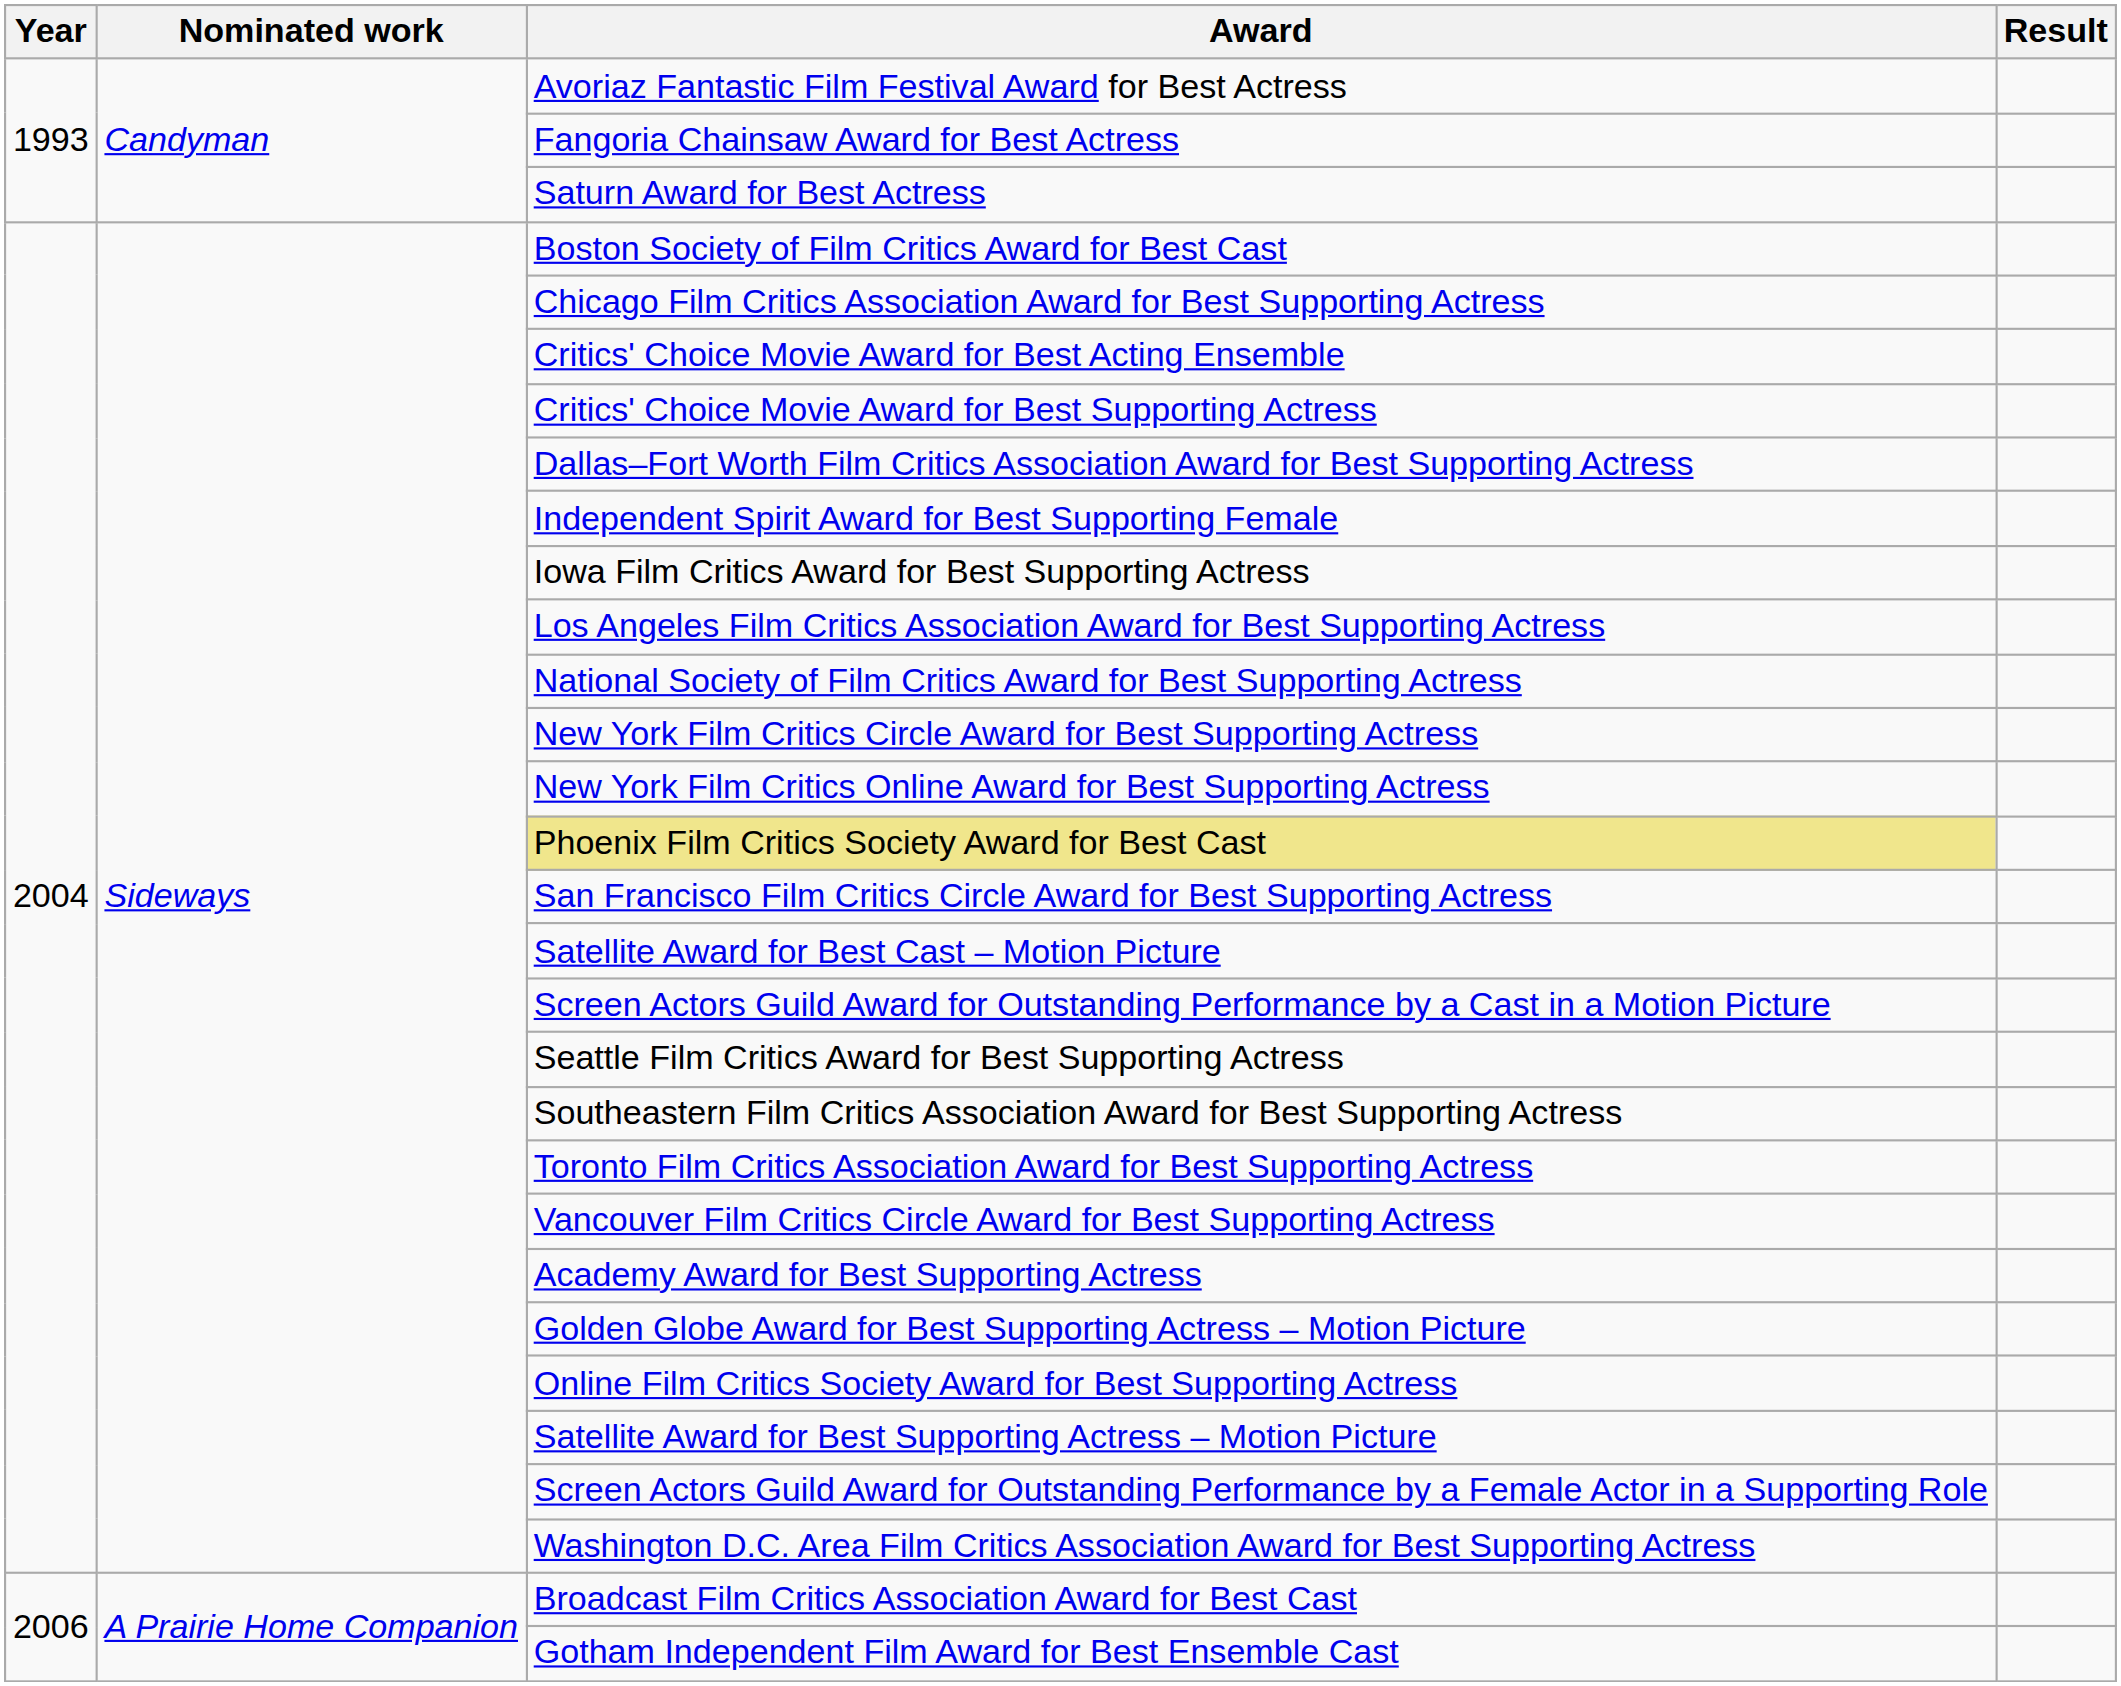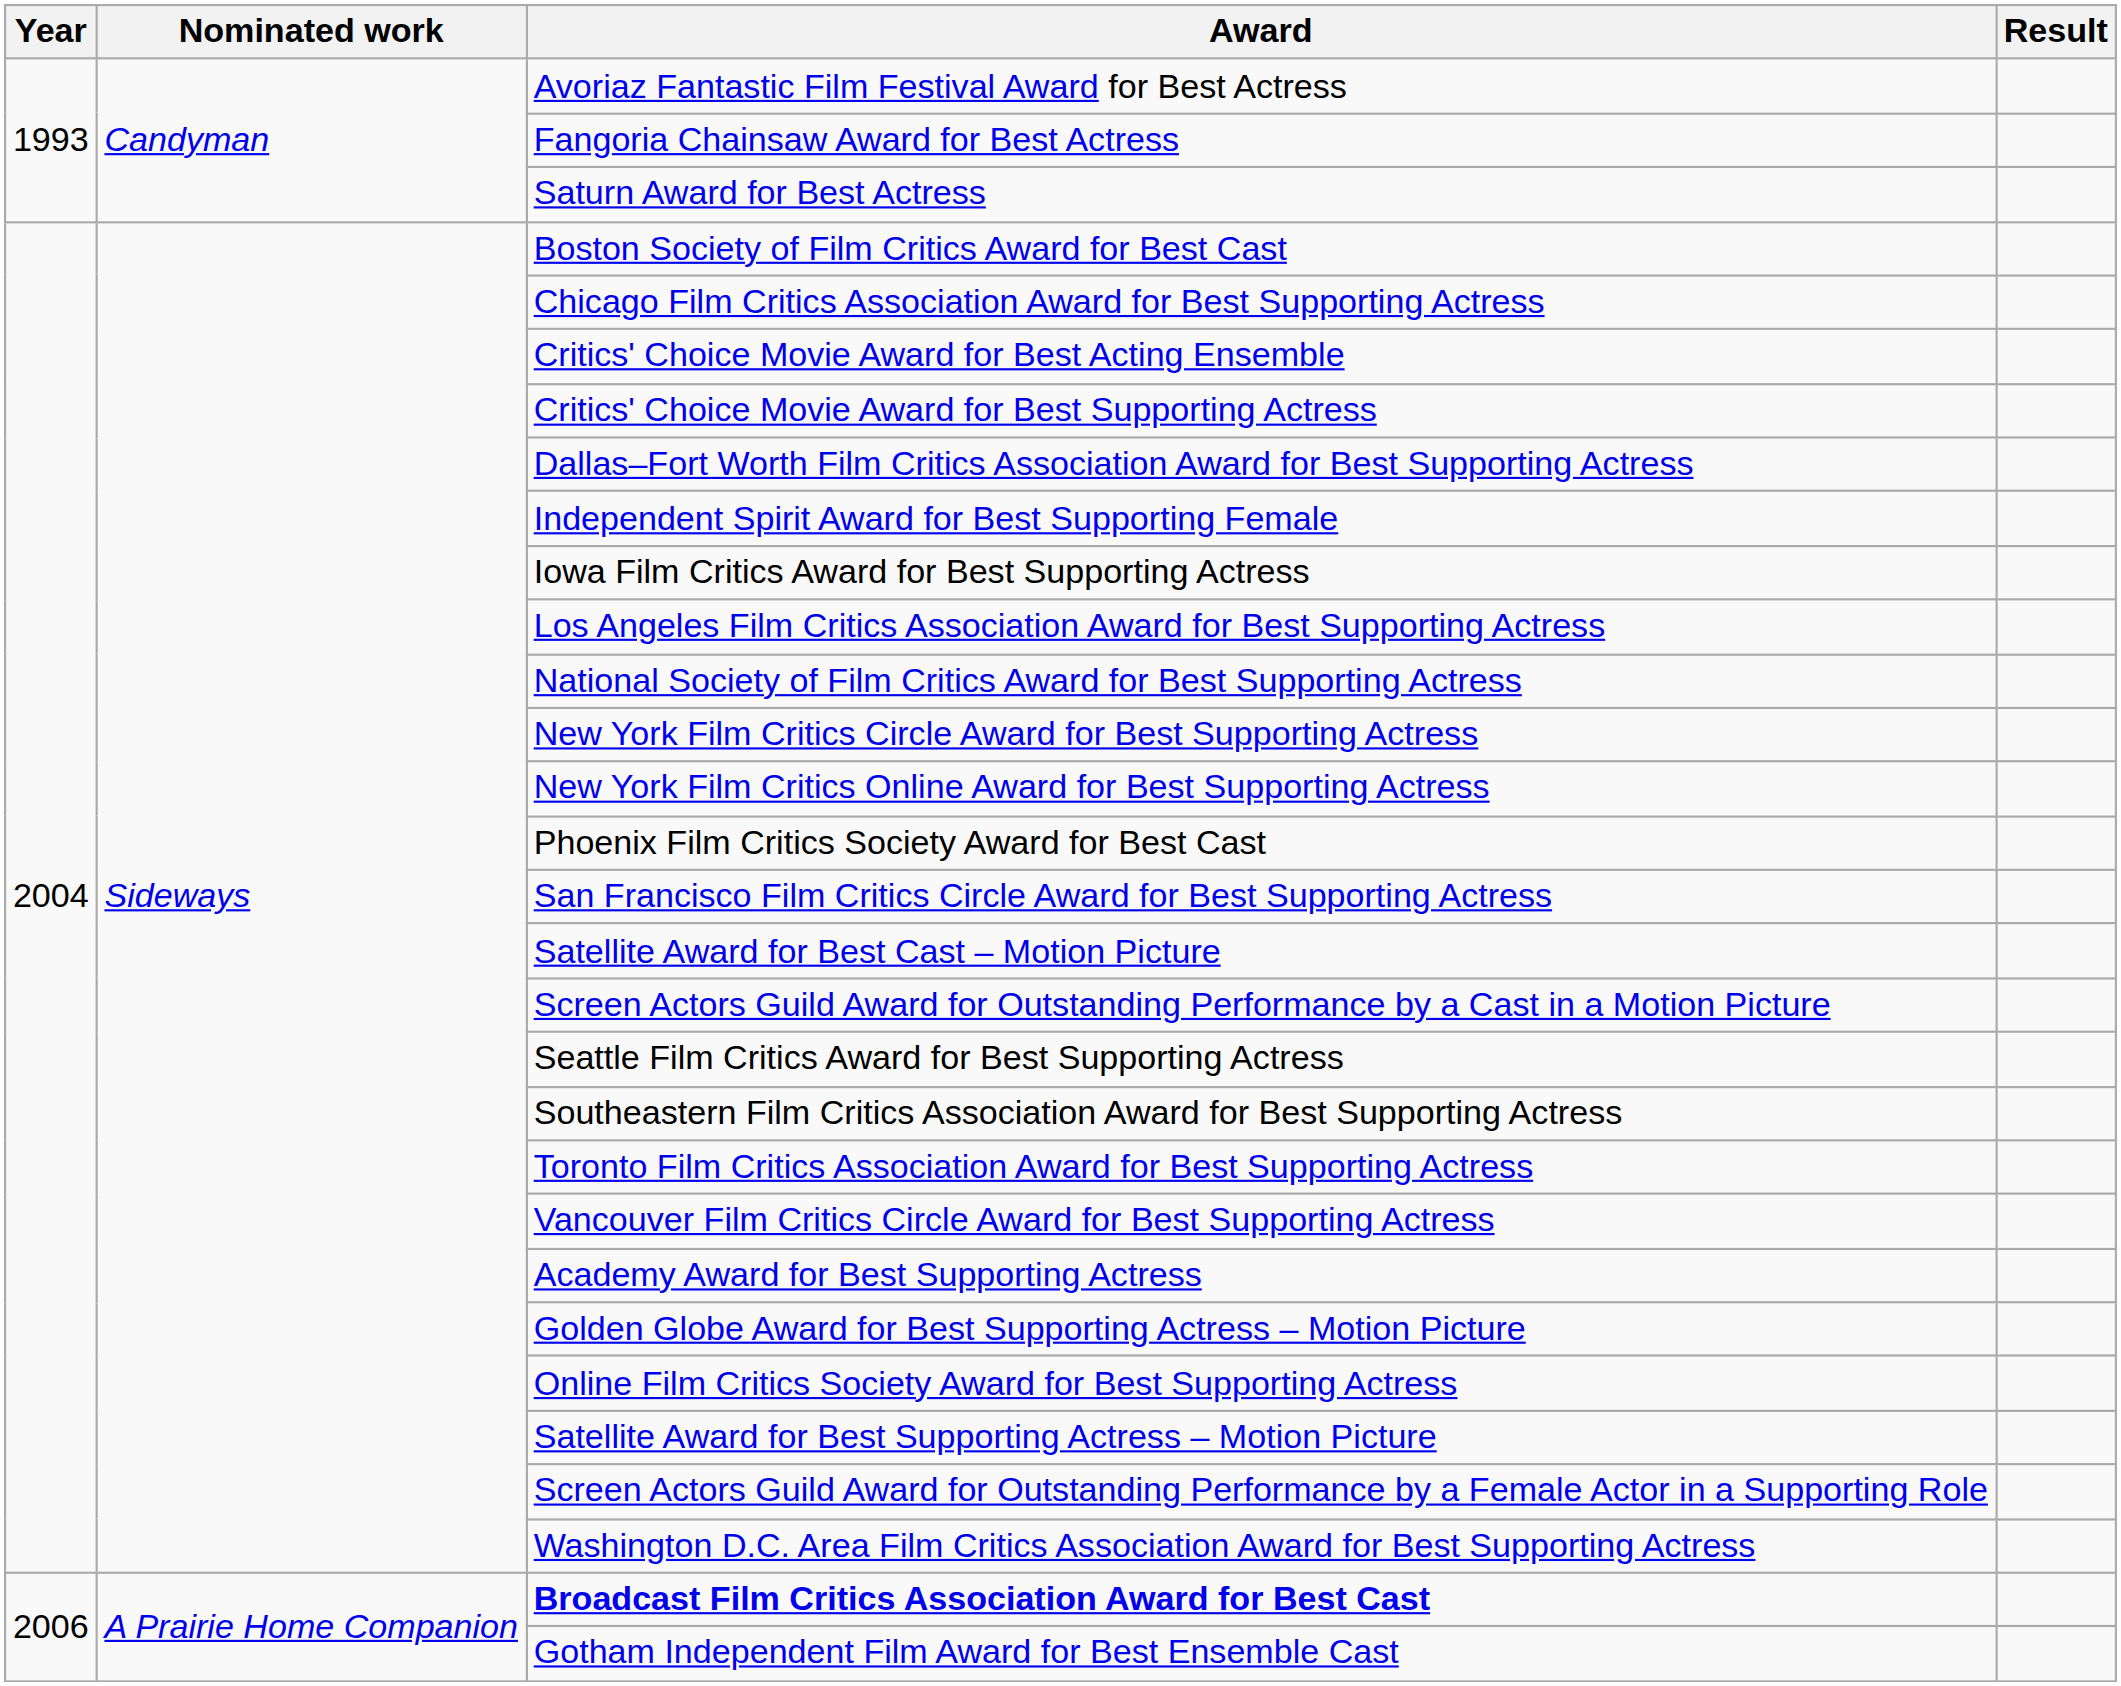Phoenix Film Critics Society Award for Best Cast | Award: khaki background -> no background
Broadcast Film Critics Association Award for Best Cast | Award: normal -> bold
